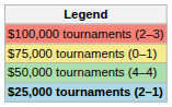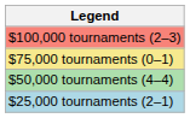row 5 | column 1: bold -> normal
